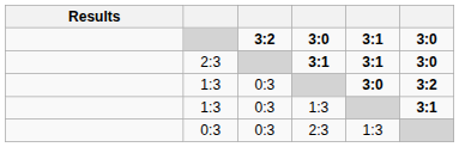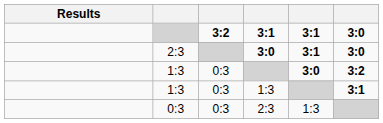row 2 | column 4: 3:0 -> 3:1
row 3 | column 4: 3:1 -> 3:0
